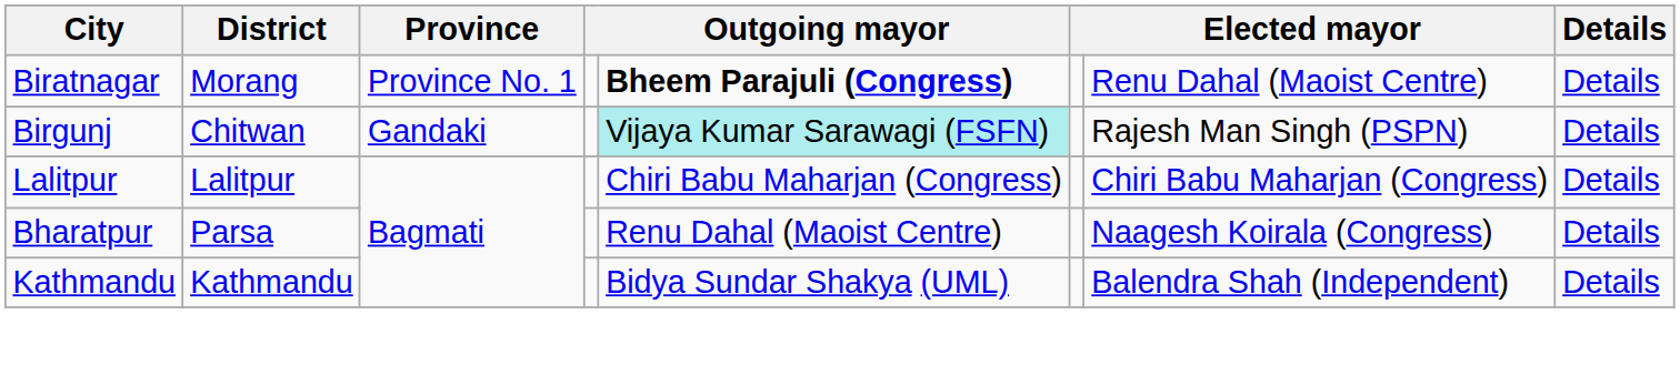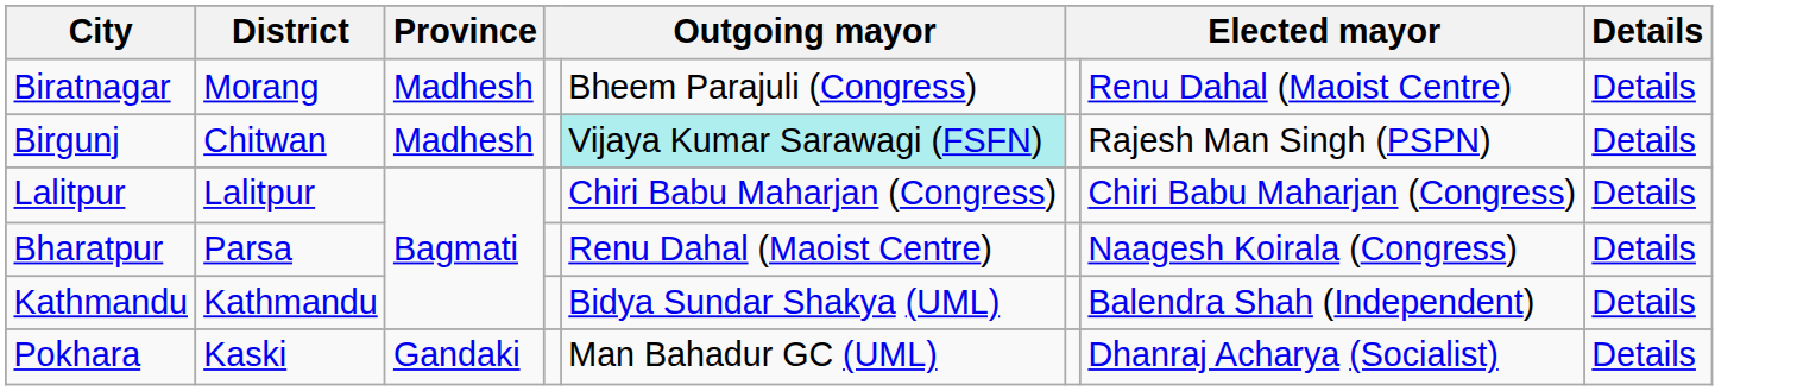Biratnagar | Province: Province No. 1 -> Madhesh
Biratnagar | column 5: bold -> normal
Birgunj | Province: Gandaki -> Madhesh
+ row: Pokhara | Kaski | Gandaki | Man Bahadur GC (UML) | Dhanraj Acharya (Socialist) | Details
